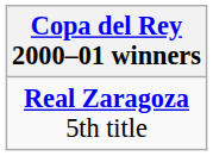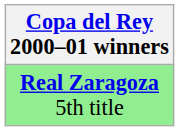row 2 | column 1: no background -> lightgreen background
